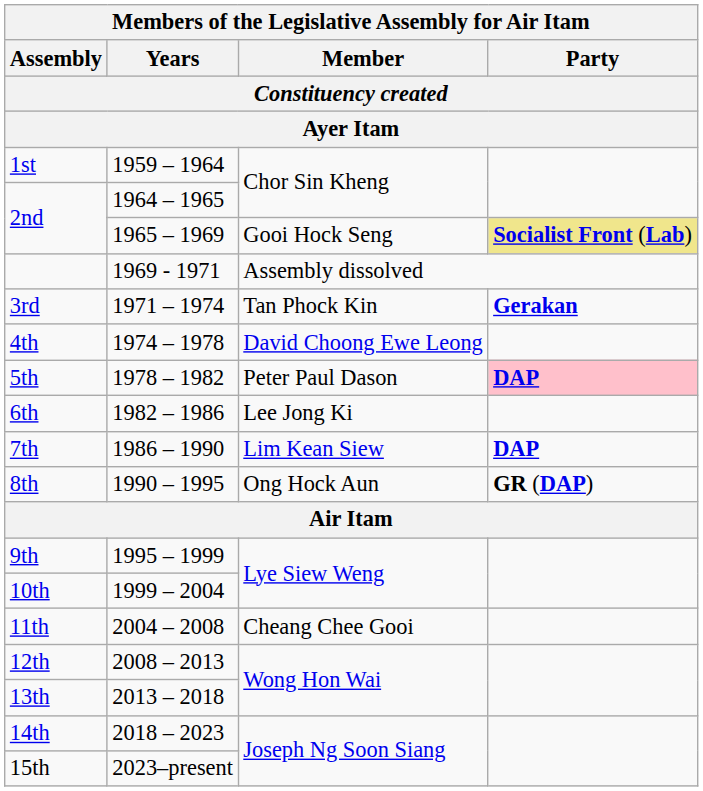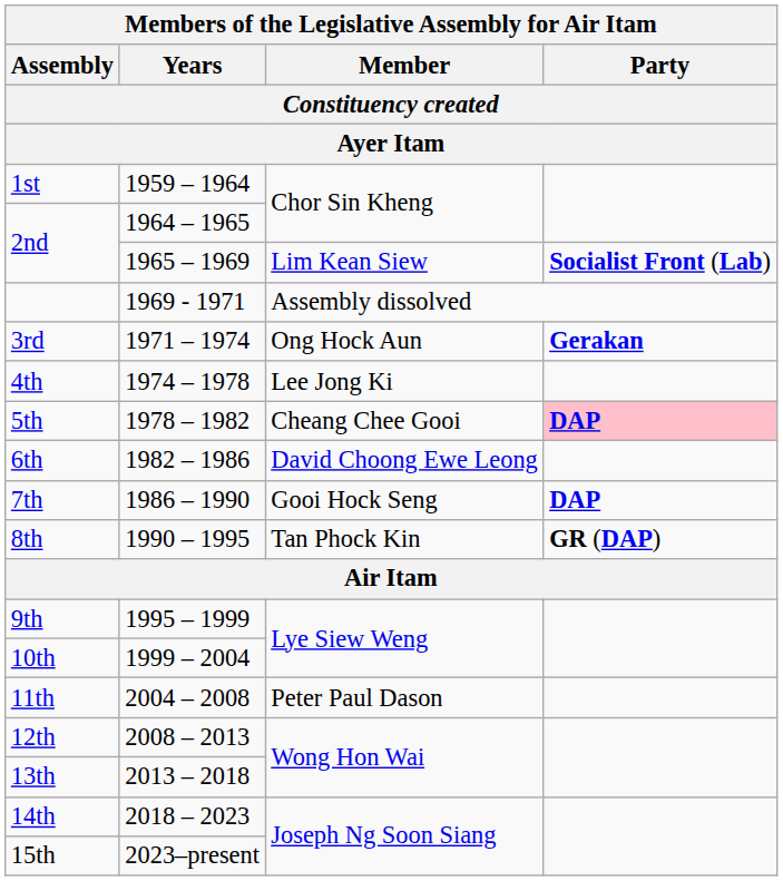2nd / 1965 – 1969 | Member: Gooi Hock Seng -> Lim Kean Siew
2nd / 1965 – 1969 | Party: khaki background -> no background
3rd | Member: Tan Phock Kin -> Ong Hock Aun
4th | Member: David Choong Ewe Leong -> Lee Jong Ki
5th | Member: Peter Paul Dason -> Cheang Chee Gooi
6th | Member: Lee Jong Ki -> David Choong Ewe Leong
7th | Member: Lim Kean Siew -> Gooi Hock Seng
8th | Member: Ong Hock Aun -> Tan Phock Kin
11th | Member: Cheang Chee Gooi -> Peter Paul Dason
